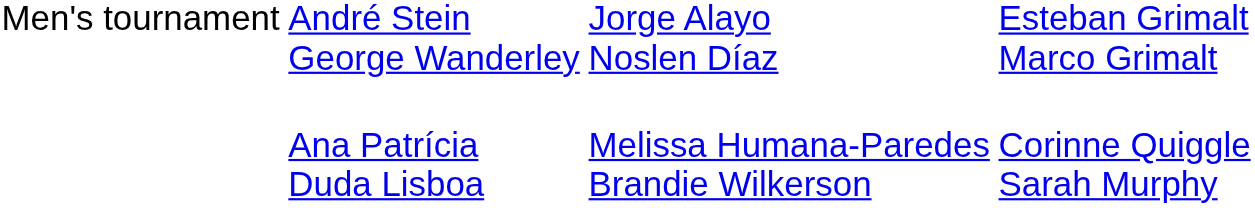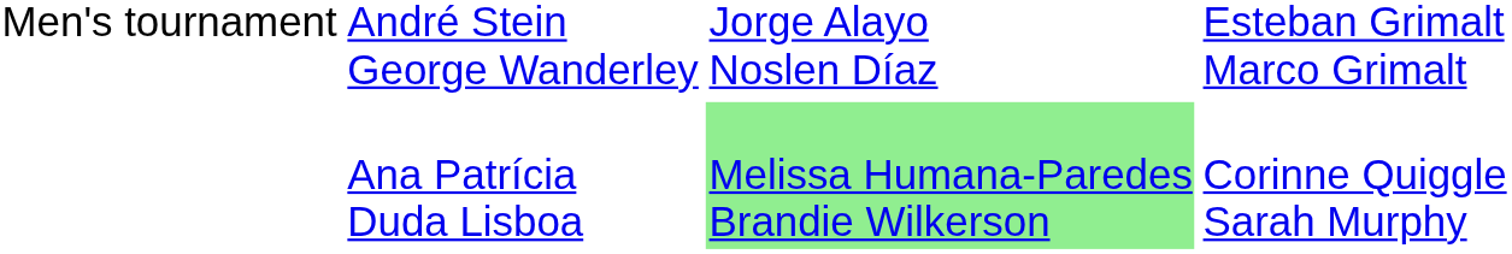Ana Patrícia Duda Lisboa | column 3: no background -> lightgreen background
